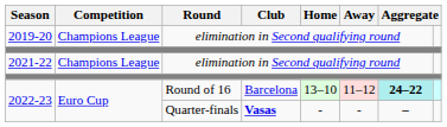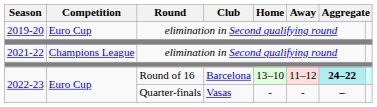2019-20 | Competition: Champions League -> Euro Cup
2022-23 / Quarter-finals | Club: bold -> normal
